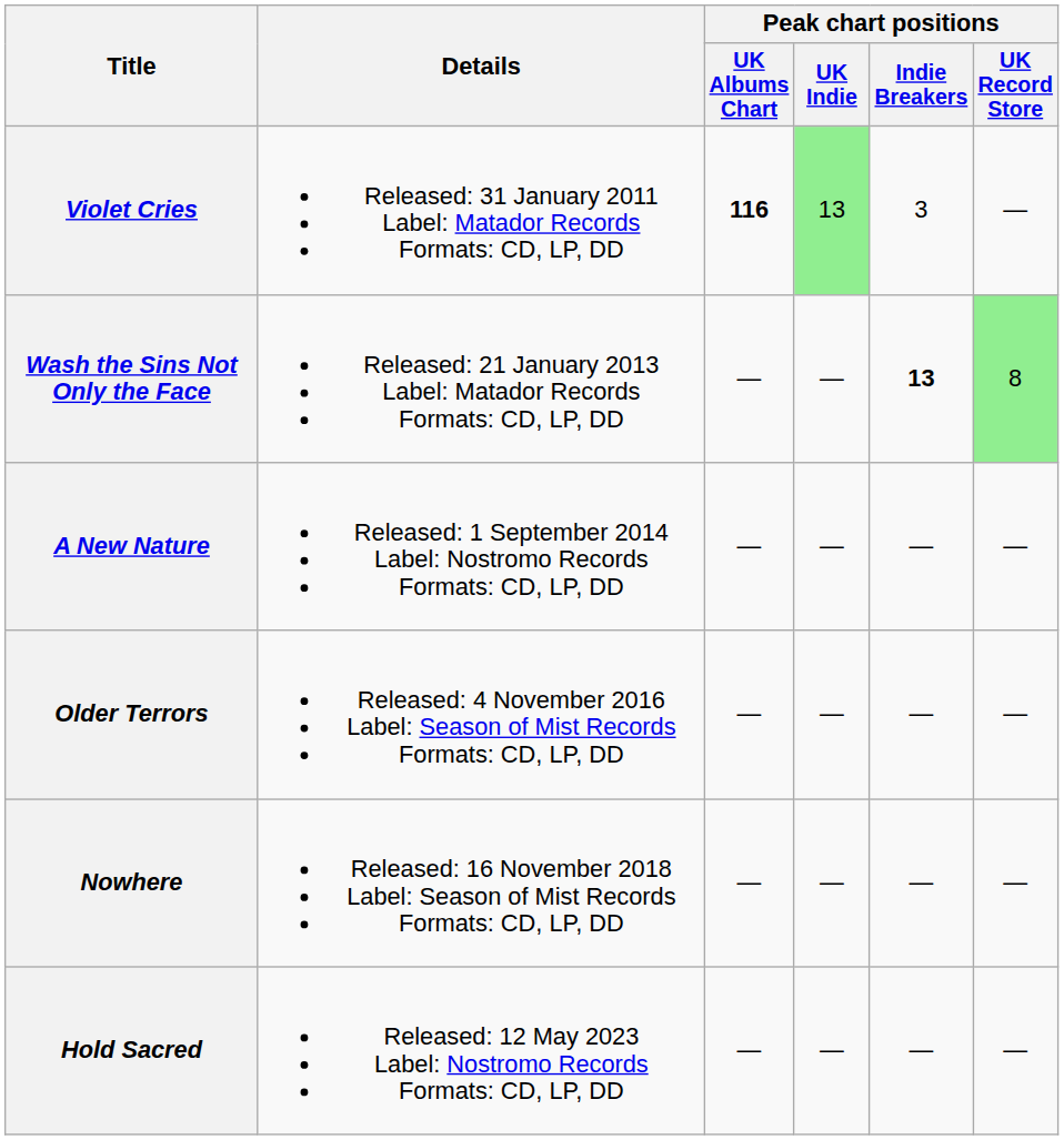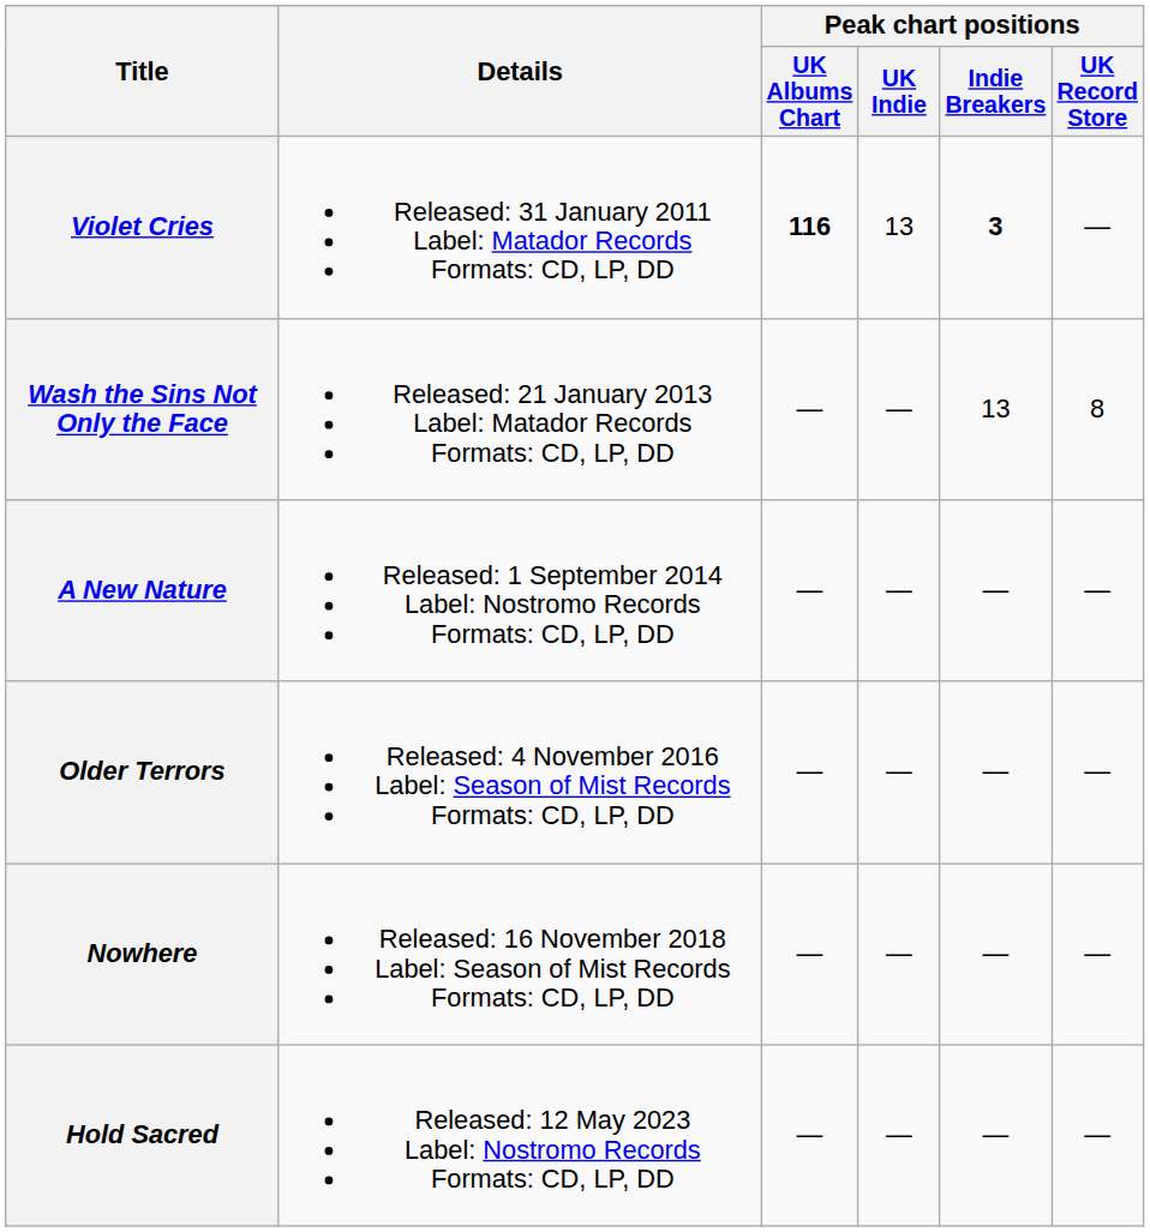Violet Cries | Peak chart positions / UK Indie: lightgreen background -> no background
Violet Cries | Peak chart positions / Indie Breakers: normal -> bold
Wash the Sins Not Only the Face | Peak chart positions / Indie Breakers: bold -> normal
Wash the Sins Not Only the Face | Peak chart positions / UK Record Store: lightgreen background -> no background
